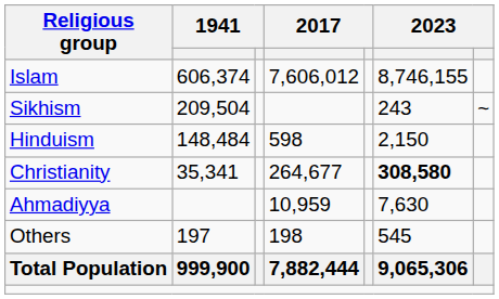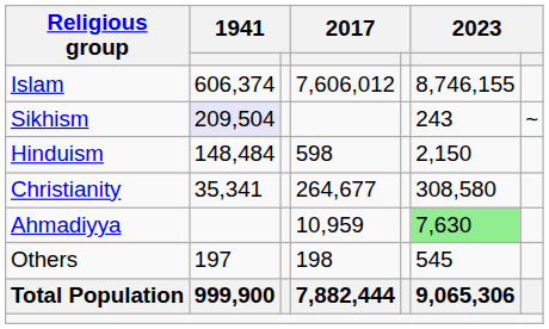Sikhism | column 2: no background -> lavender background
Christianity | column 6: bold -> normal
Ahmadiyya | column 6: no background -> lightgreen background
